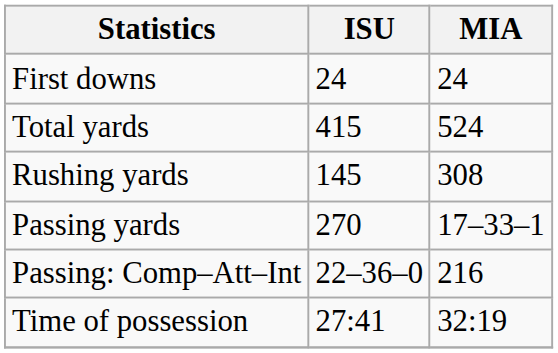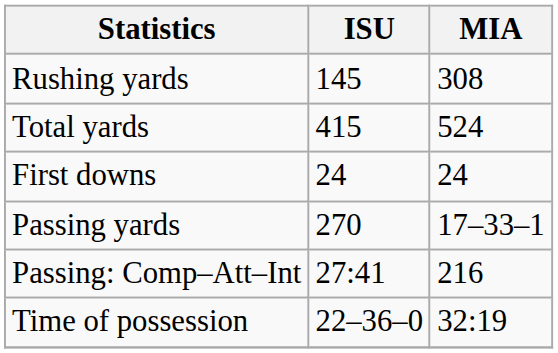rows swapped: First downs <-> Rushing yards
Passing: Comp–Att–Int | ISU: 22–36–0 -> 27:41
Time of possession | ISU: 27:41 -> 22–36–0
